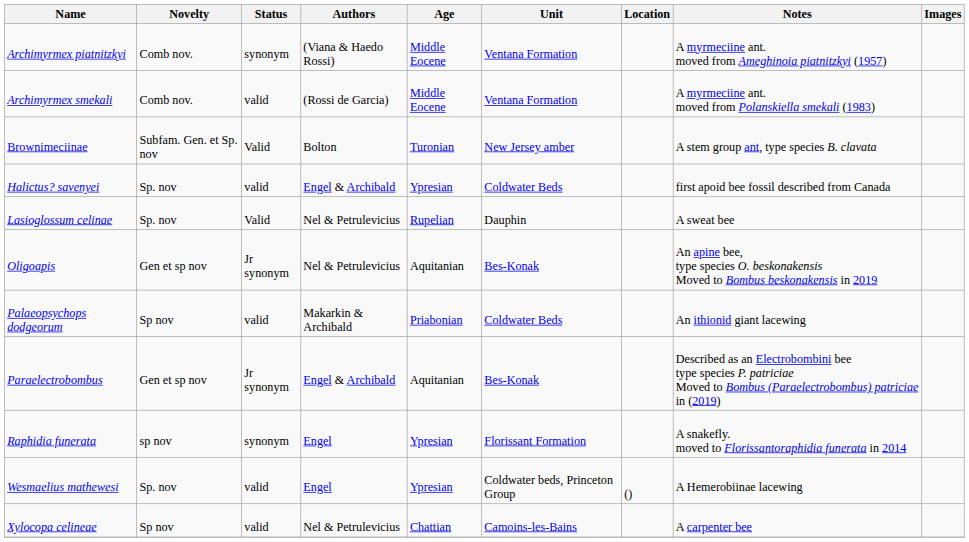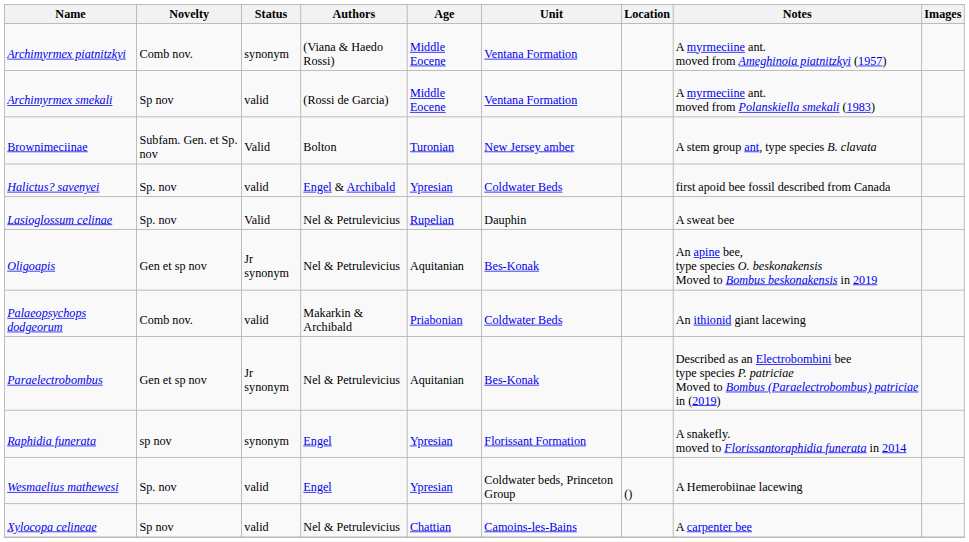Archimyrmex smekali | Novelty: Comb nov. -> Sp nov
Palaeopsychops dodgeorum | Novelty: Sp nov -> Comb nov.
Paraelectrobombus | Authors: Engel & Archibald -> Nel & Petrulevicius
